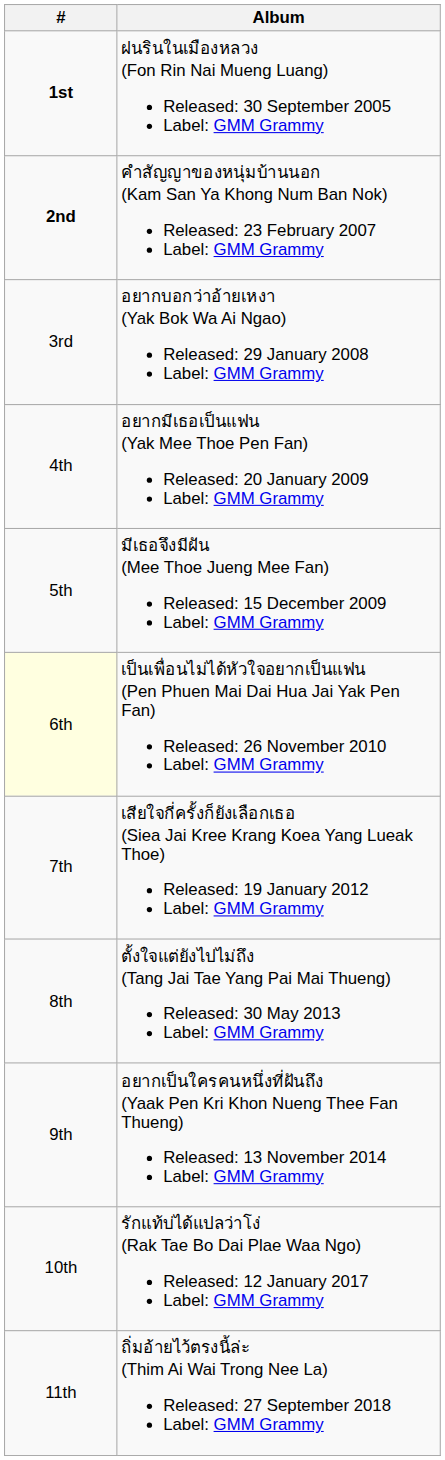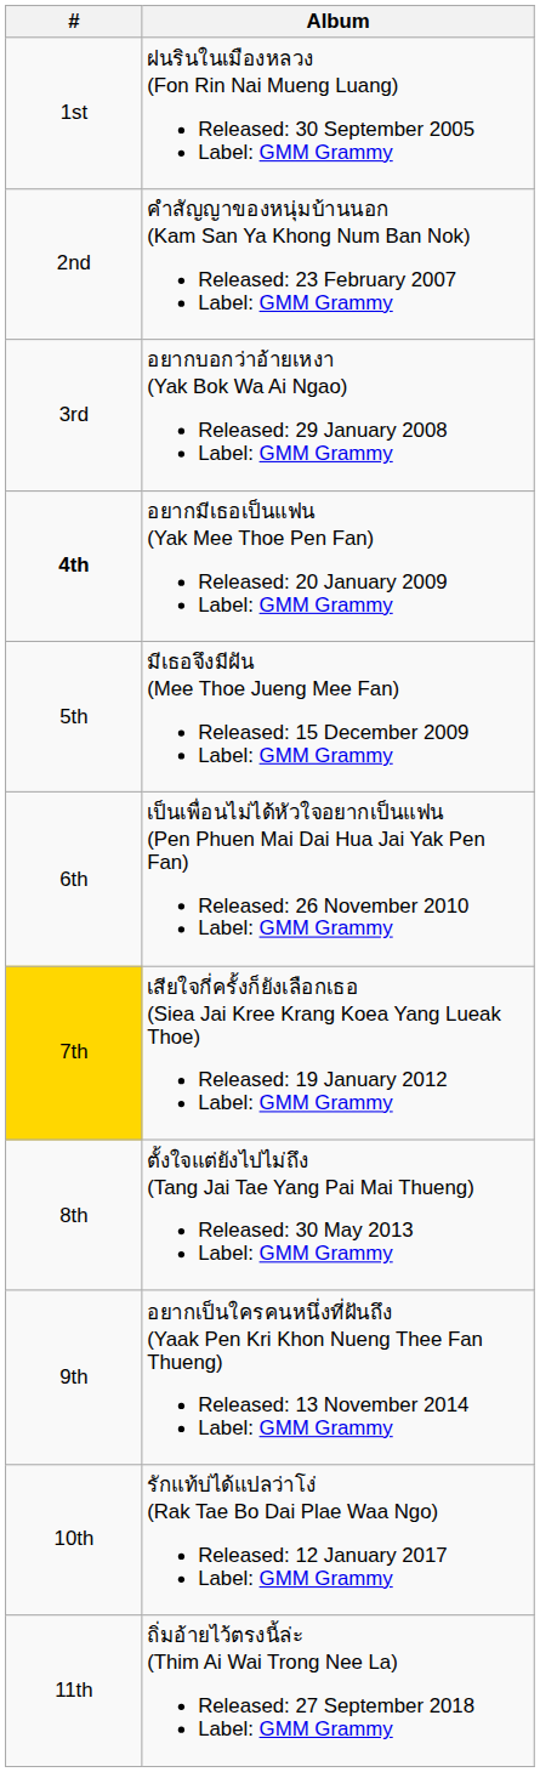1st | #: bold -> normal
2nd | #: bold -> normal
4th | #: normal -> bold
6th | #: lightyellow background -> no background
7th | #: no background -> gold background
